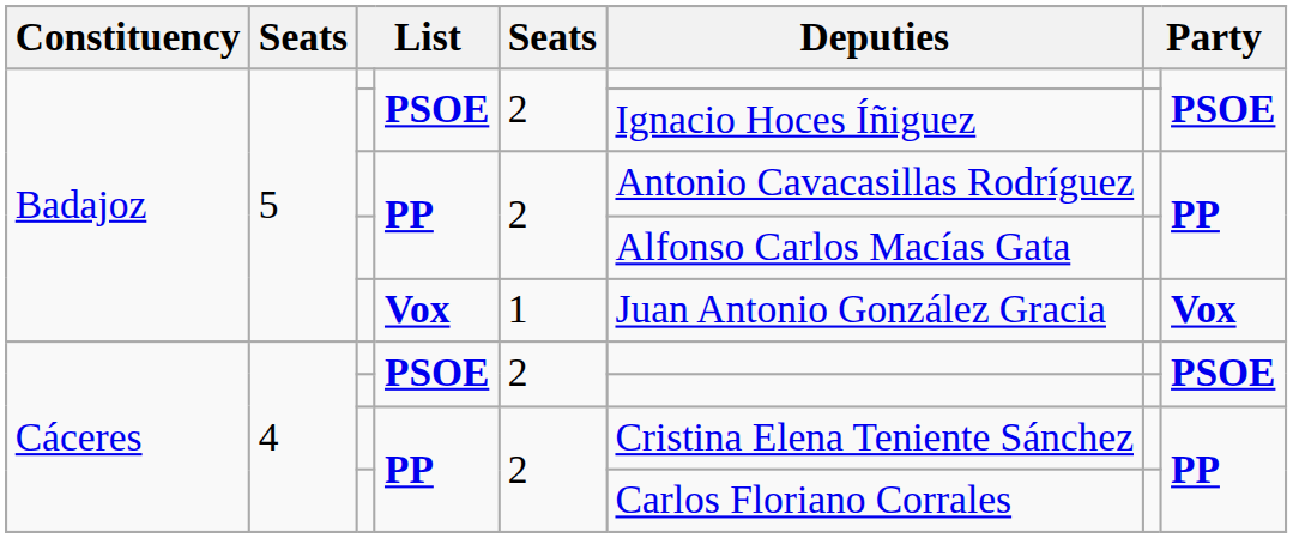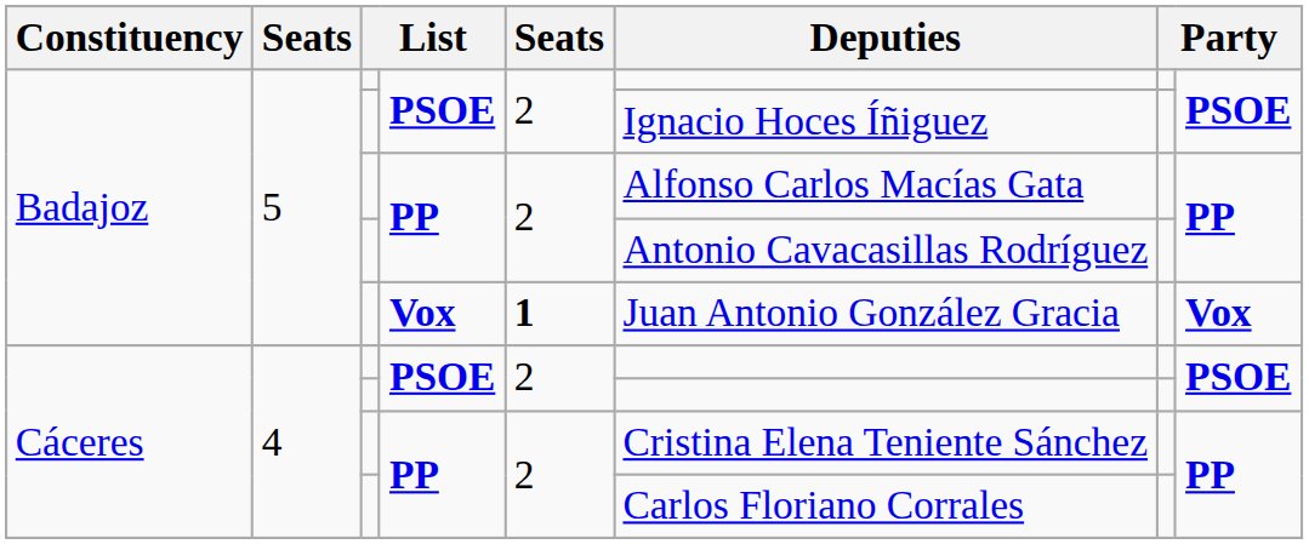row 4 | Deputies: Antonio Cavacasillas Rodríguez -> Alfonso Carlos Macías Gata
row 5 | Deputies: Alfonso Carlos Macías Gata -> Antonio Cavacasillas Rodríguez
row 6 | column 5: normal -> bold
